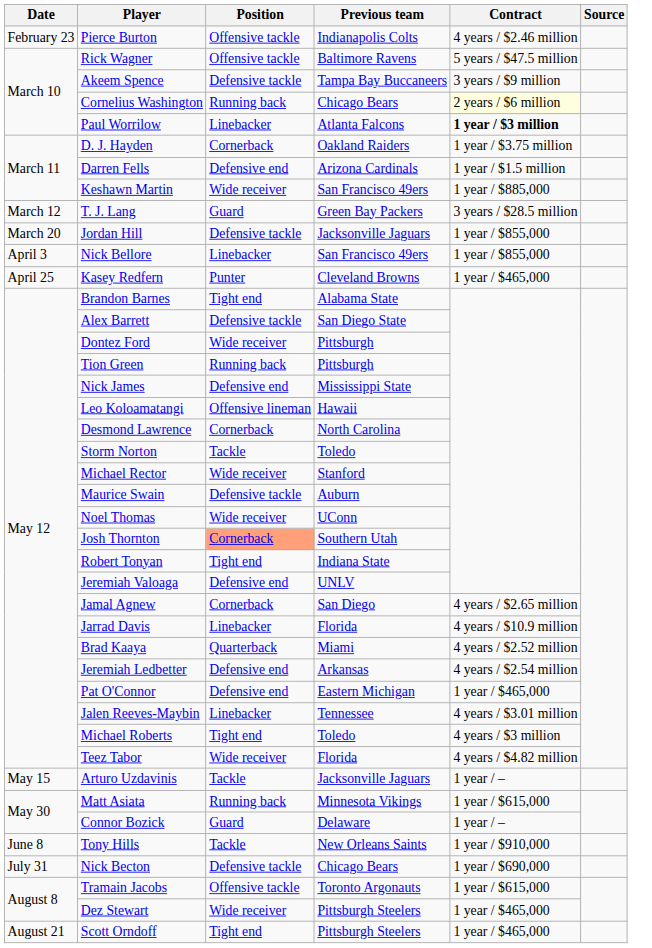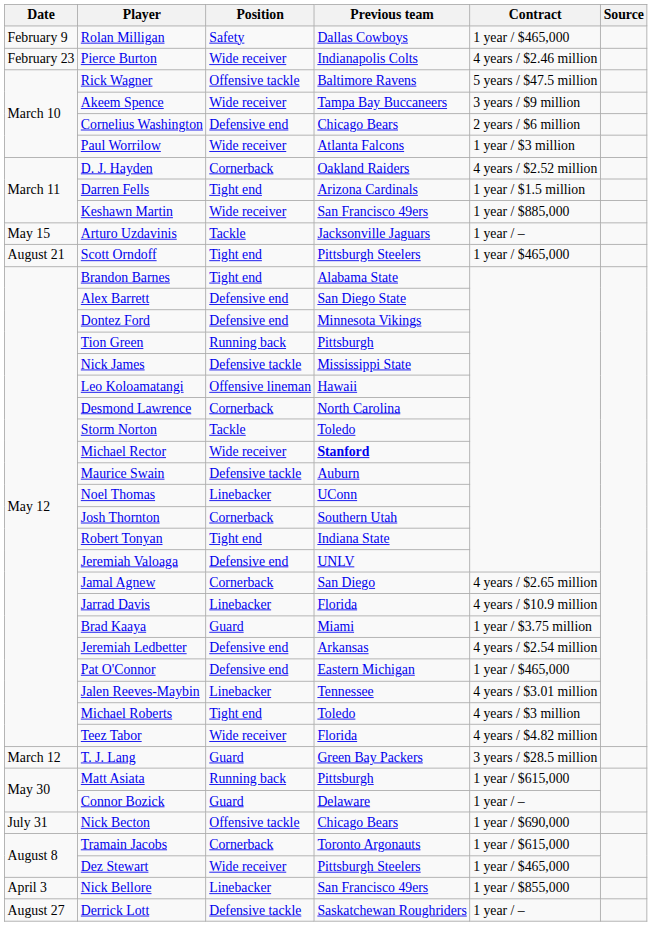+ row: February 9 | Rolan Milligan | Safety | Dallas Cowboys | 1 year / $465,000
Pierce Burton | Position: Offensive tackle -> Wide receiver
Akeem Spence | Position: Defensive tackle -> Wide receiver
Cornelius Washington | Position: Running back -> Defensive end
Cornelius Washington | Contract: lightyellow background -> no background
Paul Worrilow | Position: Linebacker -> Wide receiver
Paul Worrilow | Contract: bold -> normal
D. J. Hayden | Contract: 1 year / $3.75 million -> 4 years / $2.52 million
Darren Fells | Position: Defensive end -> Tight end
rows swapped: T. J. Lang <-> Arturo Uzdavinis
- row: March 20 | Jordan Hill | Defensive tackle | Jacksonville Jaguars | 1 year / $855,000
rows swapped: Nick Bellore <-> Scott Orndoff
- row: April 25 | Kasey Redfern | Punter | Cleveland Browns | 1 year / $465,000
Alex Barrett | Position: Defensive tackle -> Defensive end
Dontez Ford | Position: Wide receiver -> Defensive end
Dontez Ford | Previous team: Pittsburgh -> Minnesota Vikings
Nick James | Position: Defensive end -> Defensive tackle
Michael Rector | Previous team: normal -> bold
Noel Thomas | Position: Wide receiver -> Linebacker
Josh Thornton | Position: lightsalmon background -> no background
Brad Kaaya | Position: Quarterback -> Guard
Brad Kaaya | Contract: 4 years / $2.52 million -> 1 year / $3.75 million
Matt Asiata | Previous team: Minnesota Vikings -> Pittsburgh
- row: June 8 | Tony Hills | Tackle | New Orleans Saints | 1 year / $910,000
Nick Becton | Position: Defensive tackle -> Offensive tackle
Tramain Jacobs | Position: Offensive tackle -> Cornerback
+ row: August 27 | Derrick Lott | Defensive tackle | Saskatchewan Roughriders | 1 year / –
